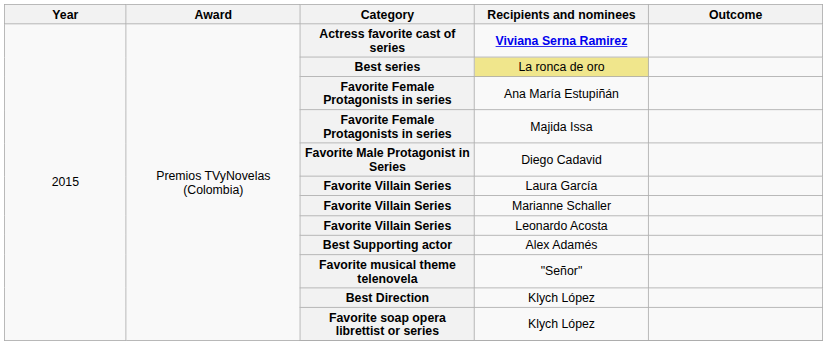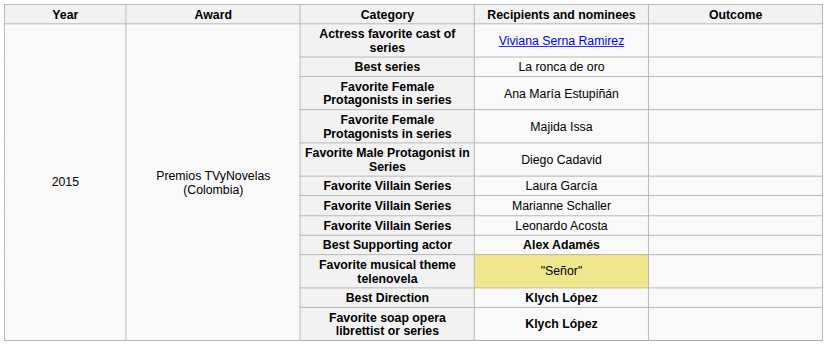Viviana Serna Ramirez | Recipients and nominees: bold -> normal
La ronca de oro | Recipients and nominees: khaki background -> no background
Alex Adamés | Recipients and nominees: normal -> bold
"Señor" | Recipients and nominees: no background -> khaki background
Best Direction / Klych López | Recipients and nominees: normal -> bold
Favorite soap opera librettist or series / Klych López | Recipients and nominees: normal -> bold
